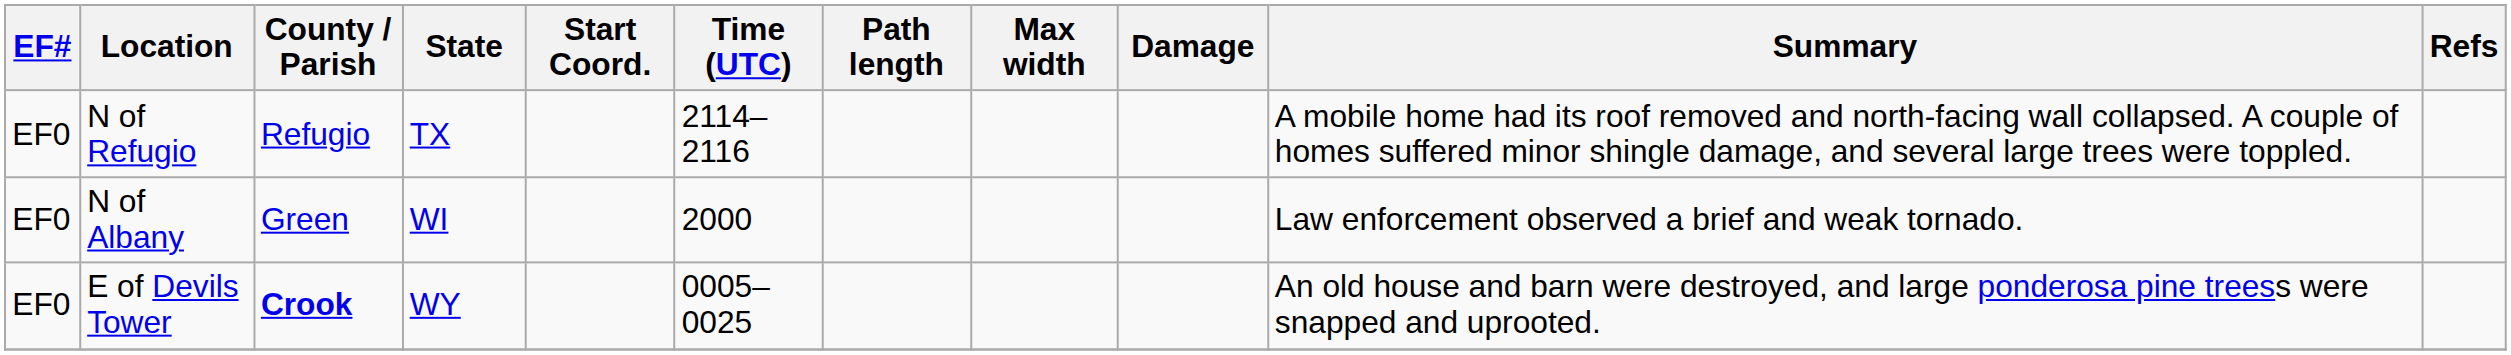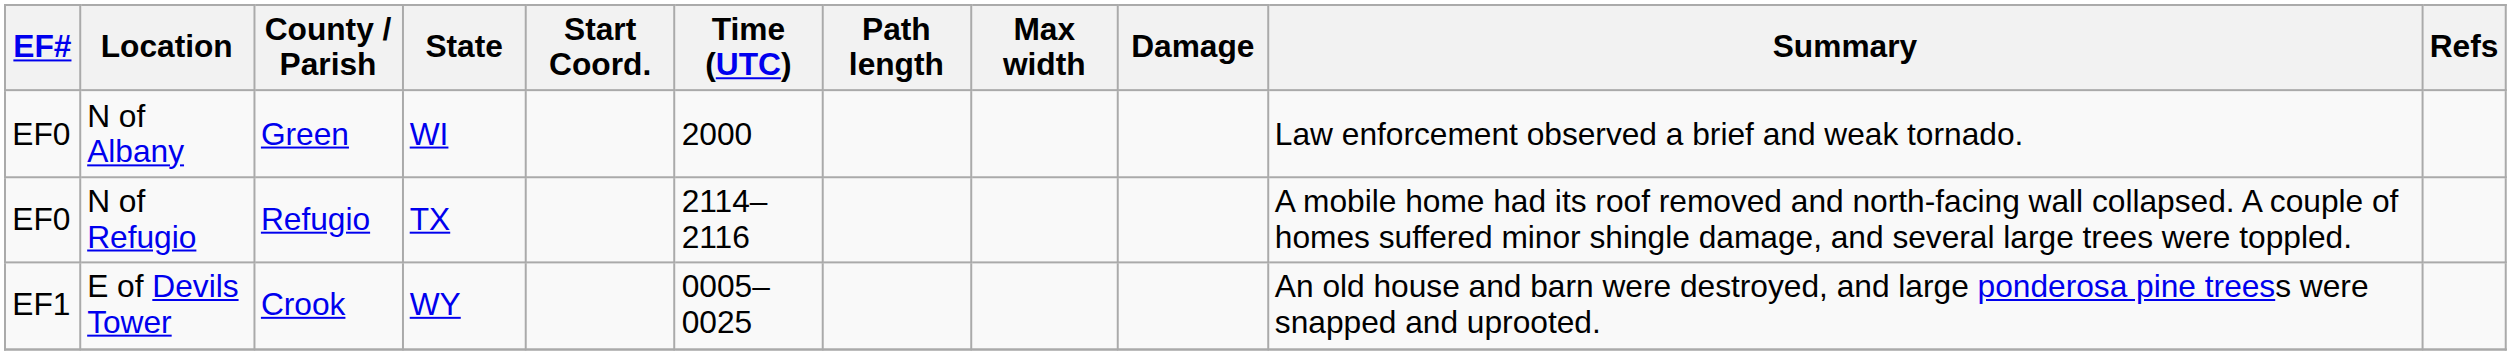rows swapped: N of Albany <-> N of Refugio
E of Devils Tower | EF#: EF0 -> EF1
E of Devils Tower | County / Parish: bold -> normal
